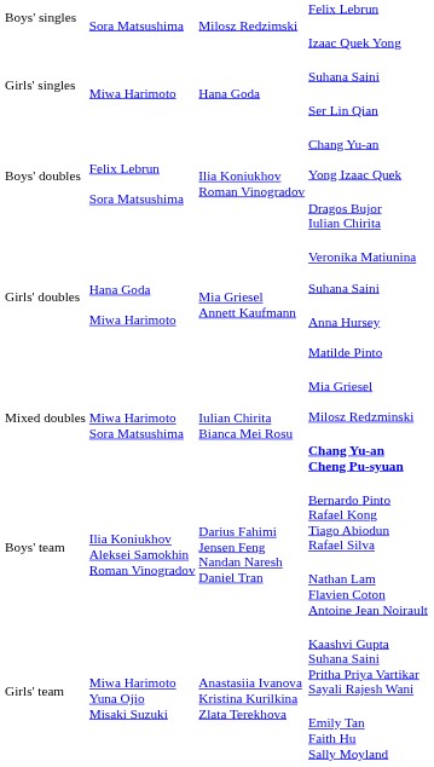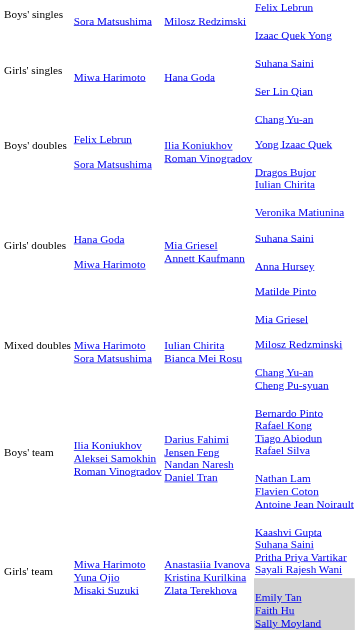Chang Yu-an Cheng Pu-syuan | column 4: bold -> normal
Emily Tan Faith Hu Sally Moyland | column 4: no background -> lightgrey background
